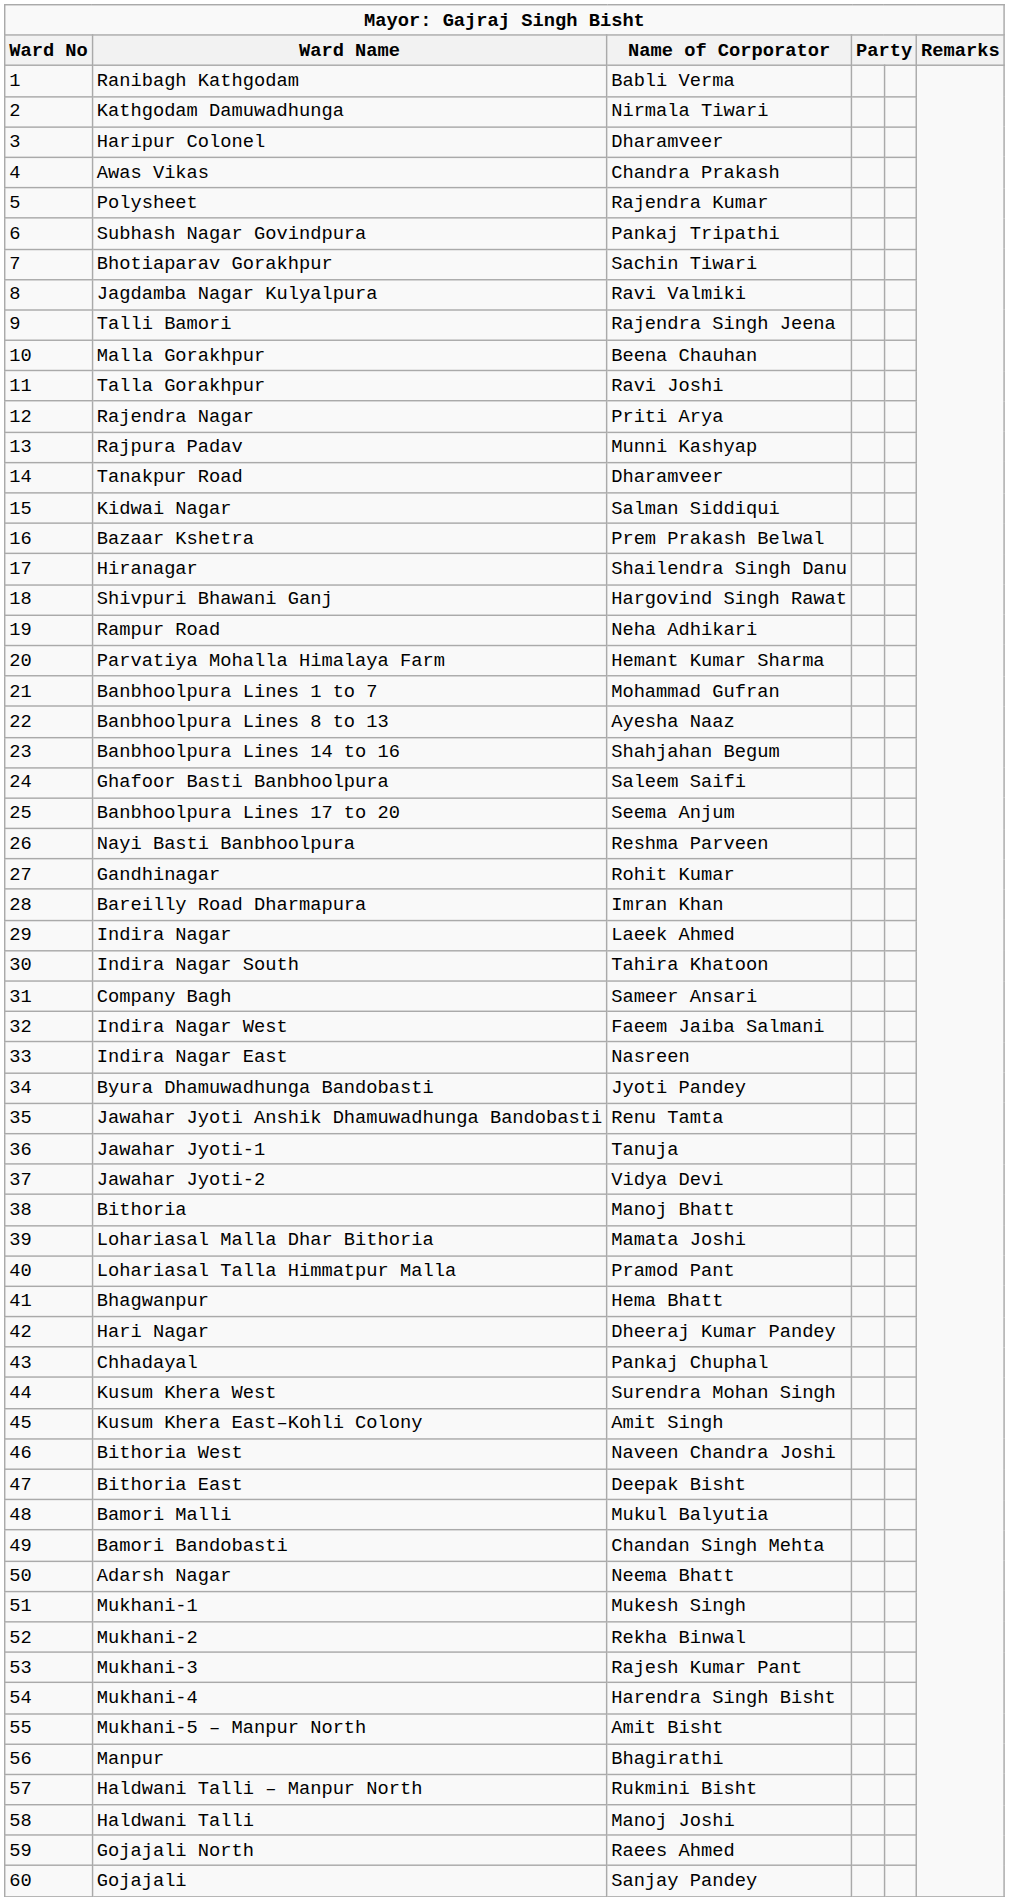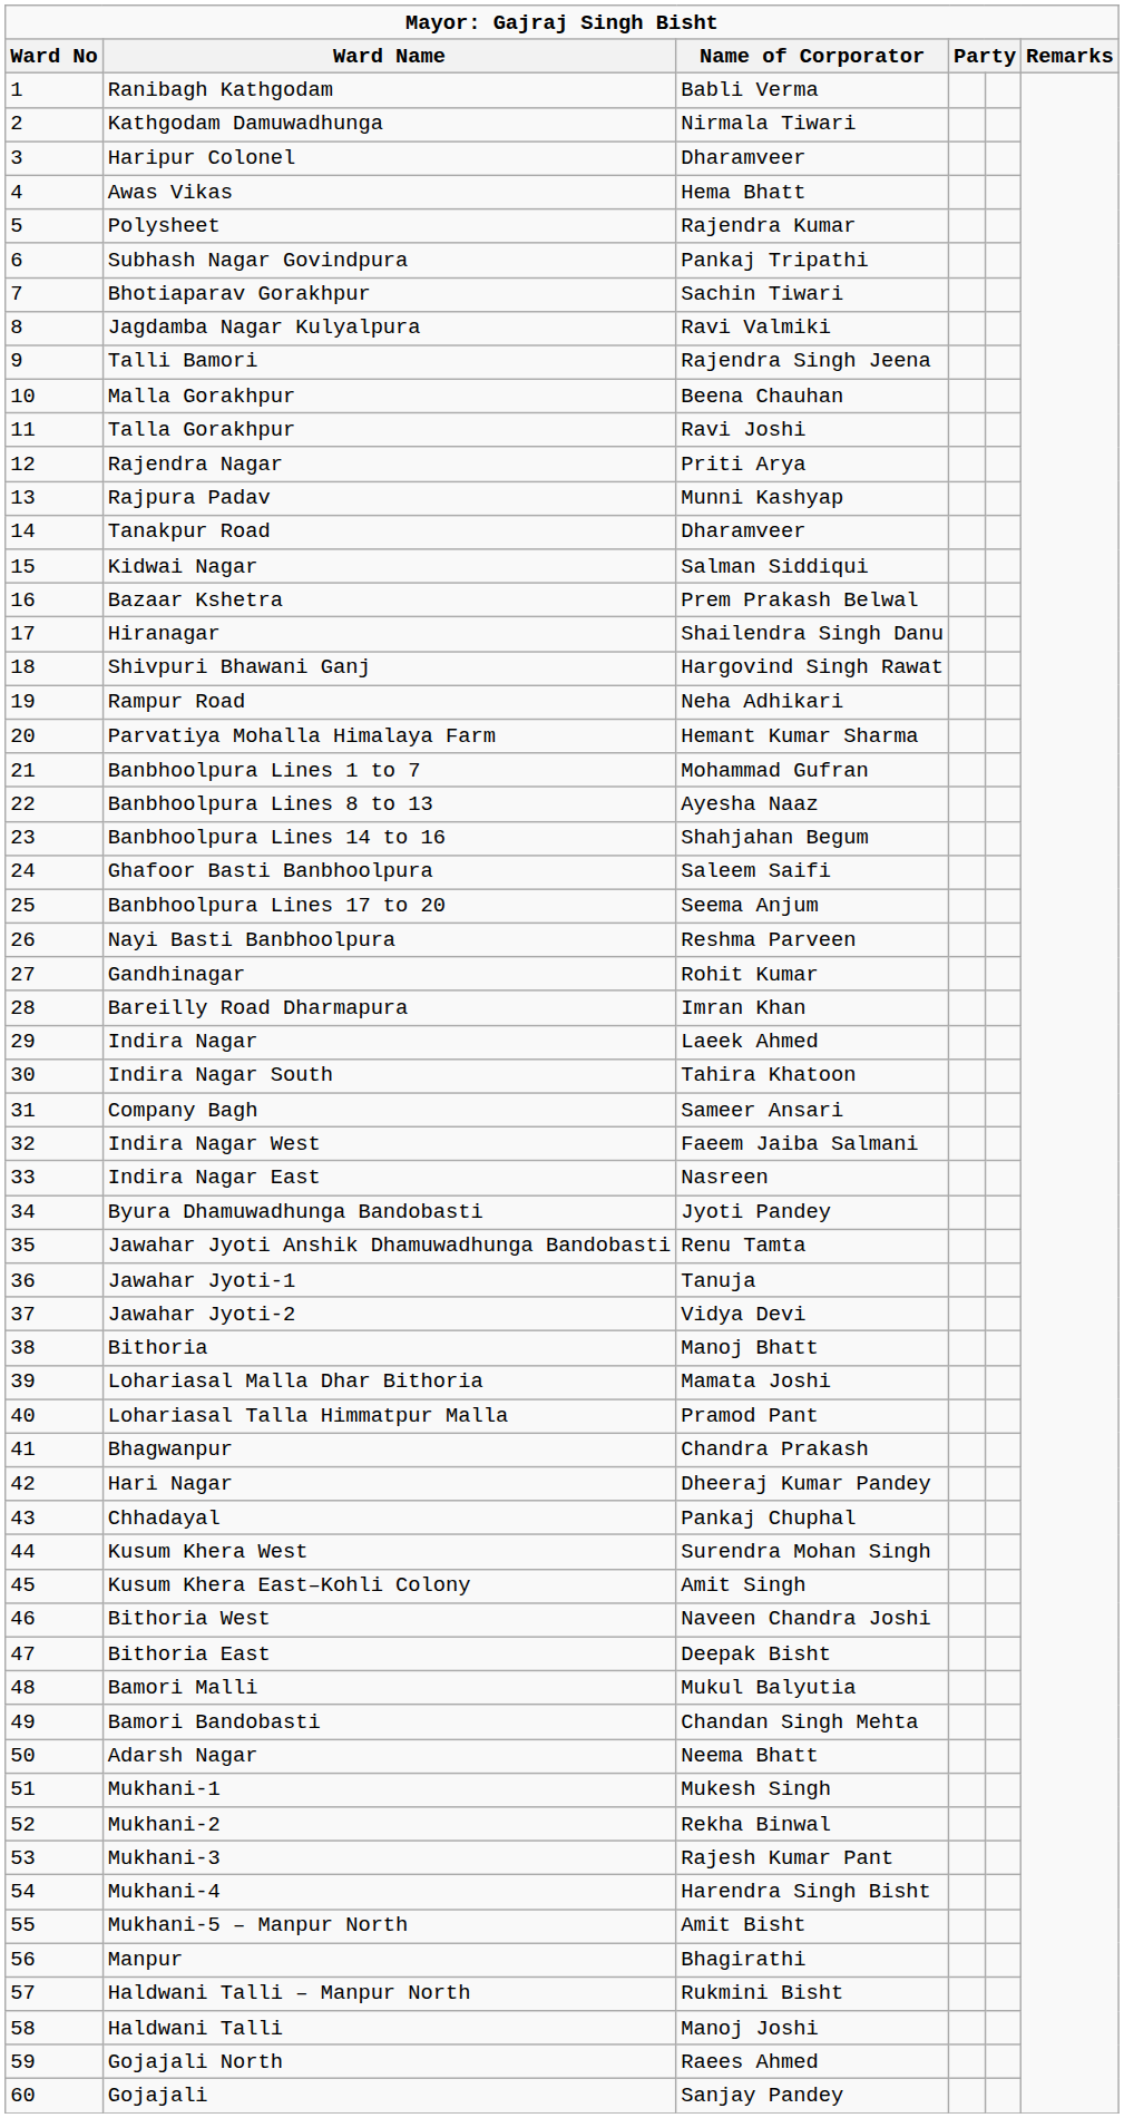Awas Vikas | column 3: Chandra Prakash -> Hema Bhatt
Bhagwanpur | column 3: Hema Bhatt -> Chandra Prakash
